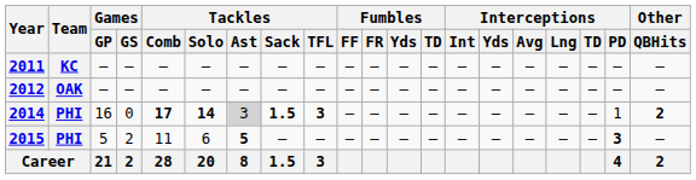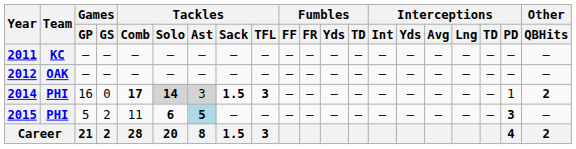2014 | Tackles / Solo: no background -> lightgrey background
2015 | Tackles / Solo: normal -> bold
2015 | Tackles / Ast: no background -> lightblue background
